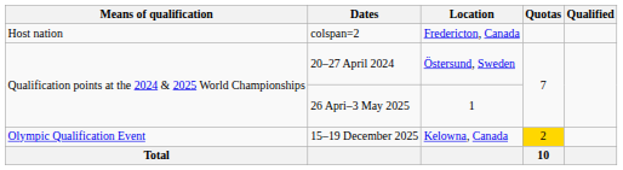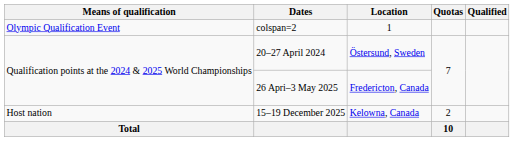colspan=2 | Means of qualification: Host nation -> Olympic Qualification Event
colspan=2 | Location: Fredericton, Canada -> 1
26 Apri–3 May 2025 | Location: 1 -> Fredericton, Canada
15–19 December 2025 | Means of qualification: Olympic Qualification Event -> Host nation
15–19 December 2025 | Quotas: gold background -> no background
